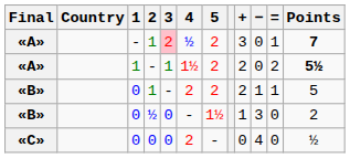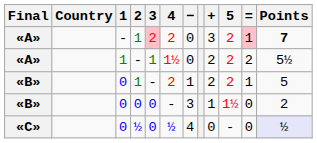columns swapped: 5 <-> −
row 2 | 4: ½ -> 2
row 2 | =: no background -> pink background
row 3 | Points: bold -> normal
row 5 | 2: ½ -> 0
row 6 | 2: 0 -> ½
row 6 | 4: 2 -> ½
row 6 | Points: no background -> lavender background
